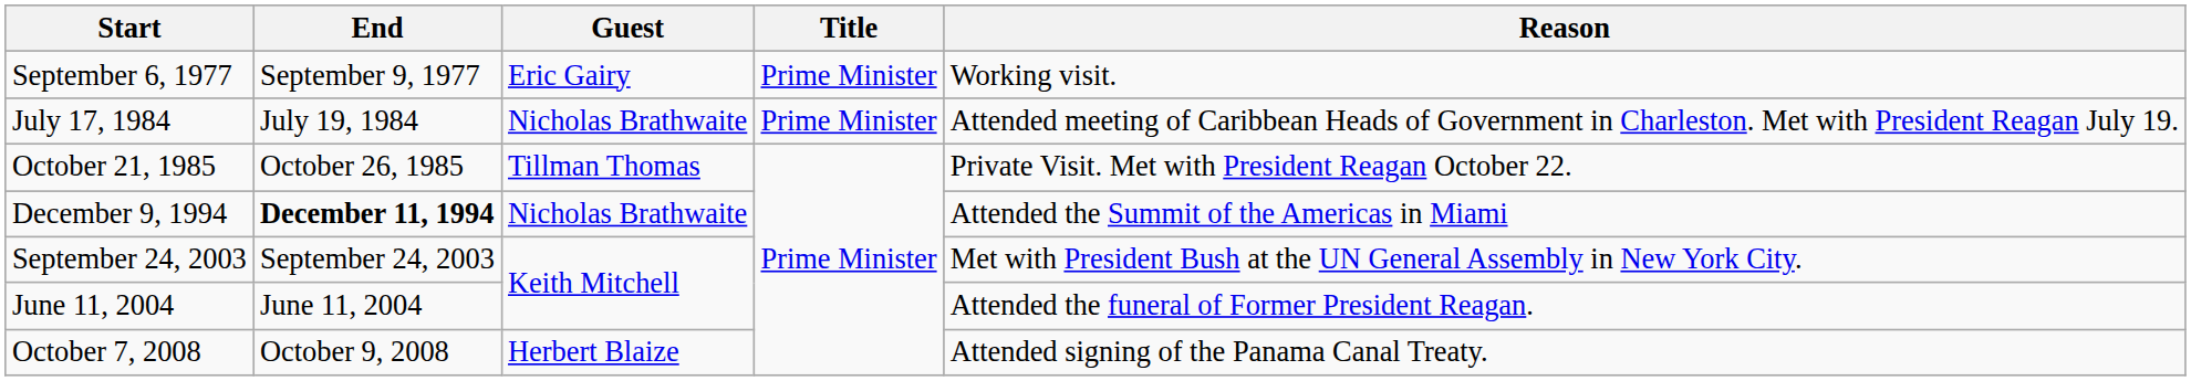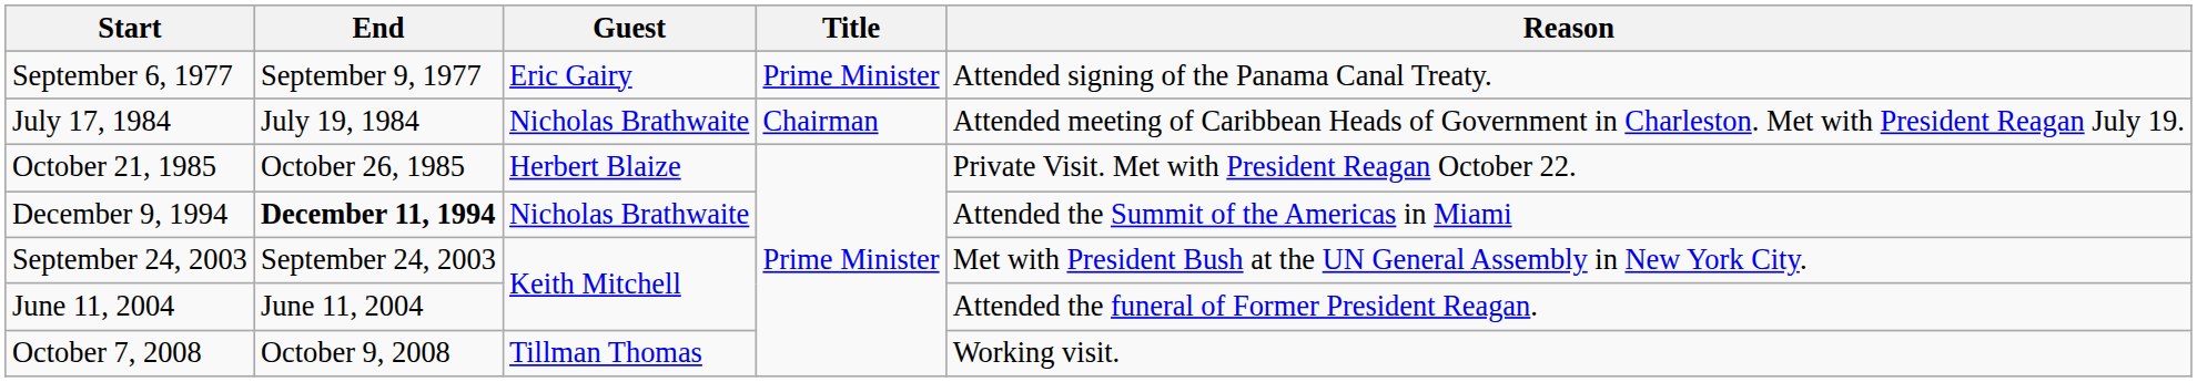September 6, 1977 | Reason: Working visit. -> Attended signing of the Panama Canal Treaty.
July 17, 1984 | Title: Prime Minister -> Chairman
October 21, 1985 | Guest: Tillman Thomas -> Herbert Blaize
October 7, 2008 | Guest: Herbert Blaize -> Tillman Thomas
October 7, 2008 | Reason: Attended signing of the Panama Canal Treaty. -> Working visit.
